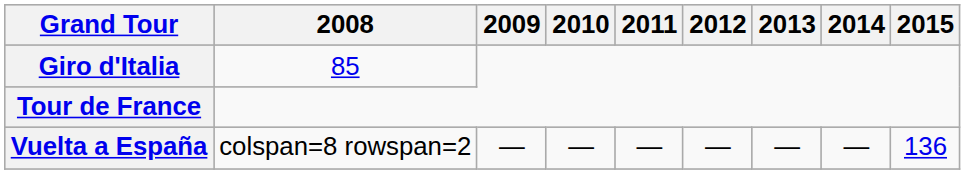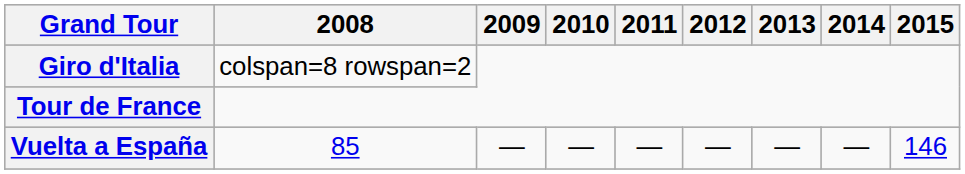Giro d'Italia | 2008: 85 -> colspan=8 rowspan=2
Vuelta a España | 2008: colspan=8 rowspan=2 -> 85
Vuelta a España | 2015: 136 -> 146
